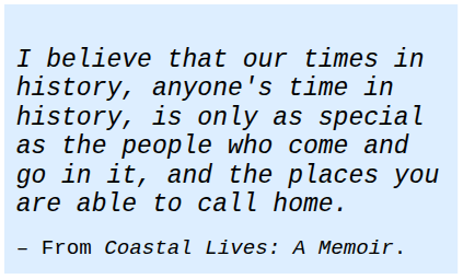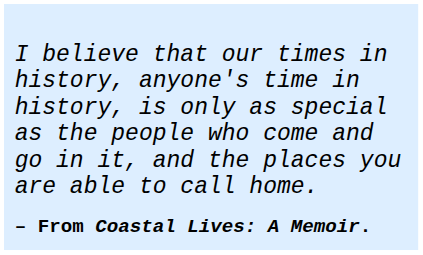row 2 | column 1: normal -> bold
